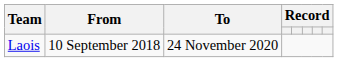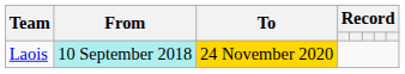Laois | From: no background -> paleturquoise background
Laois | To: no background -> gold background
